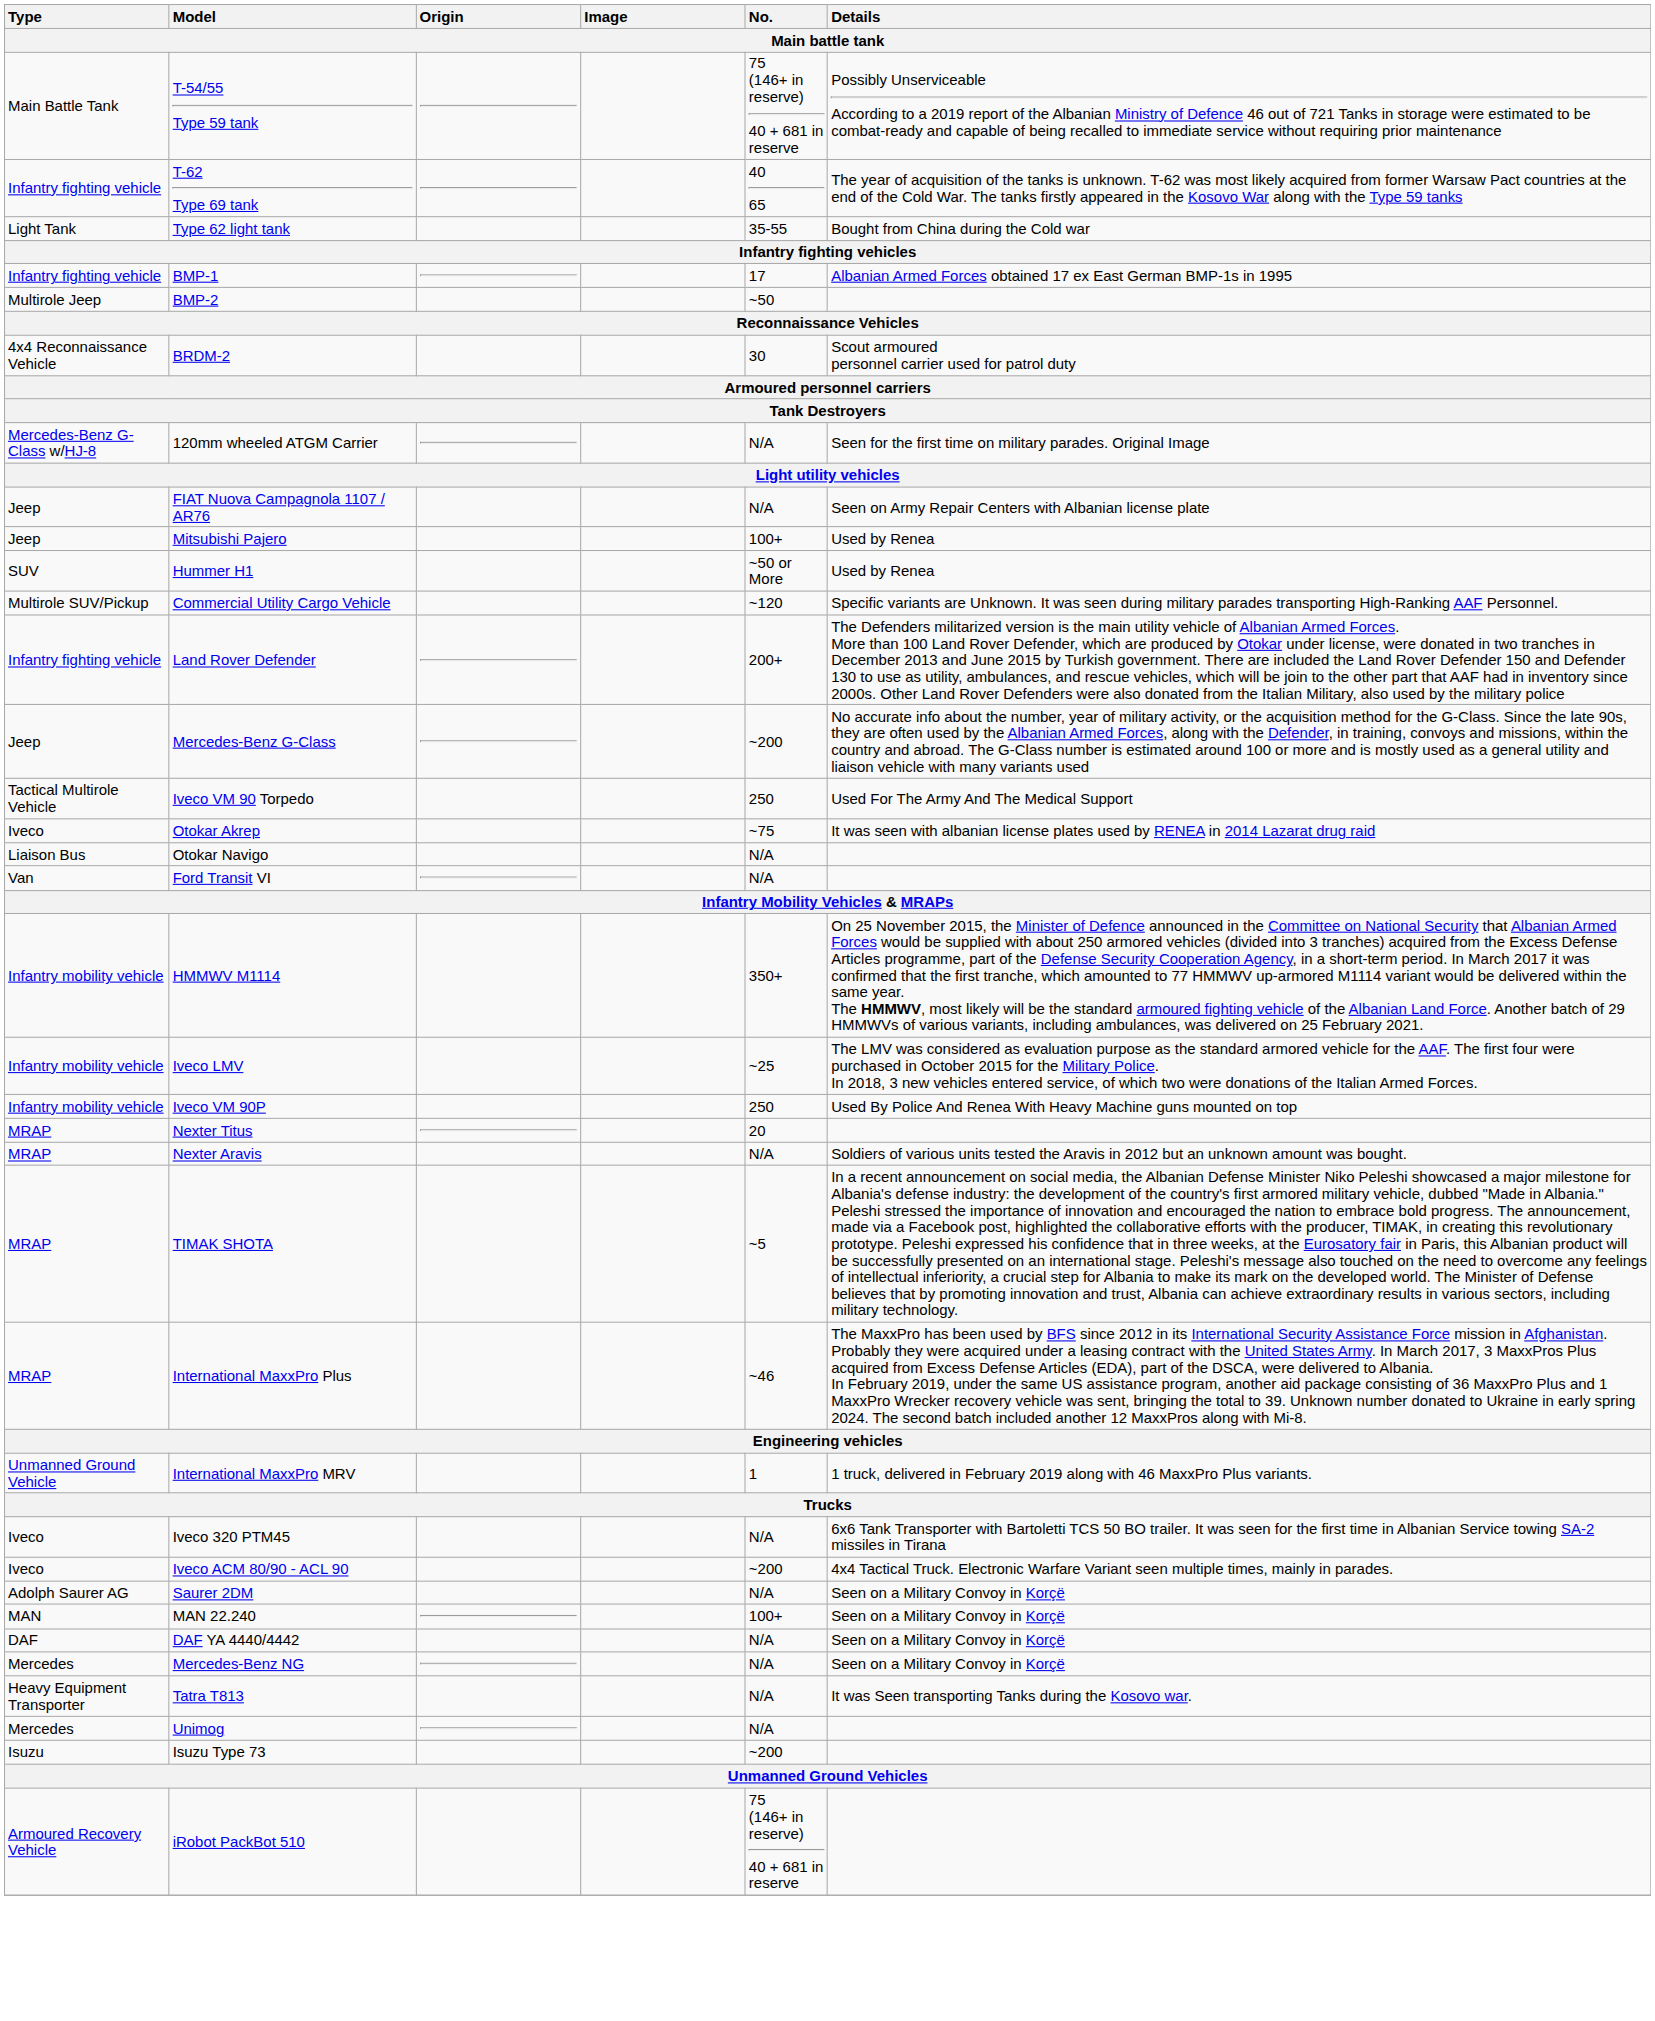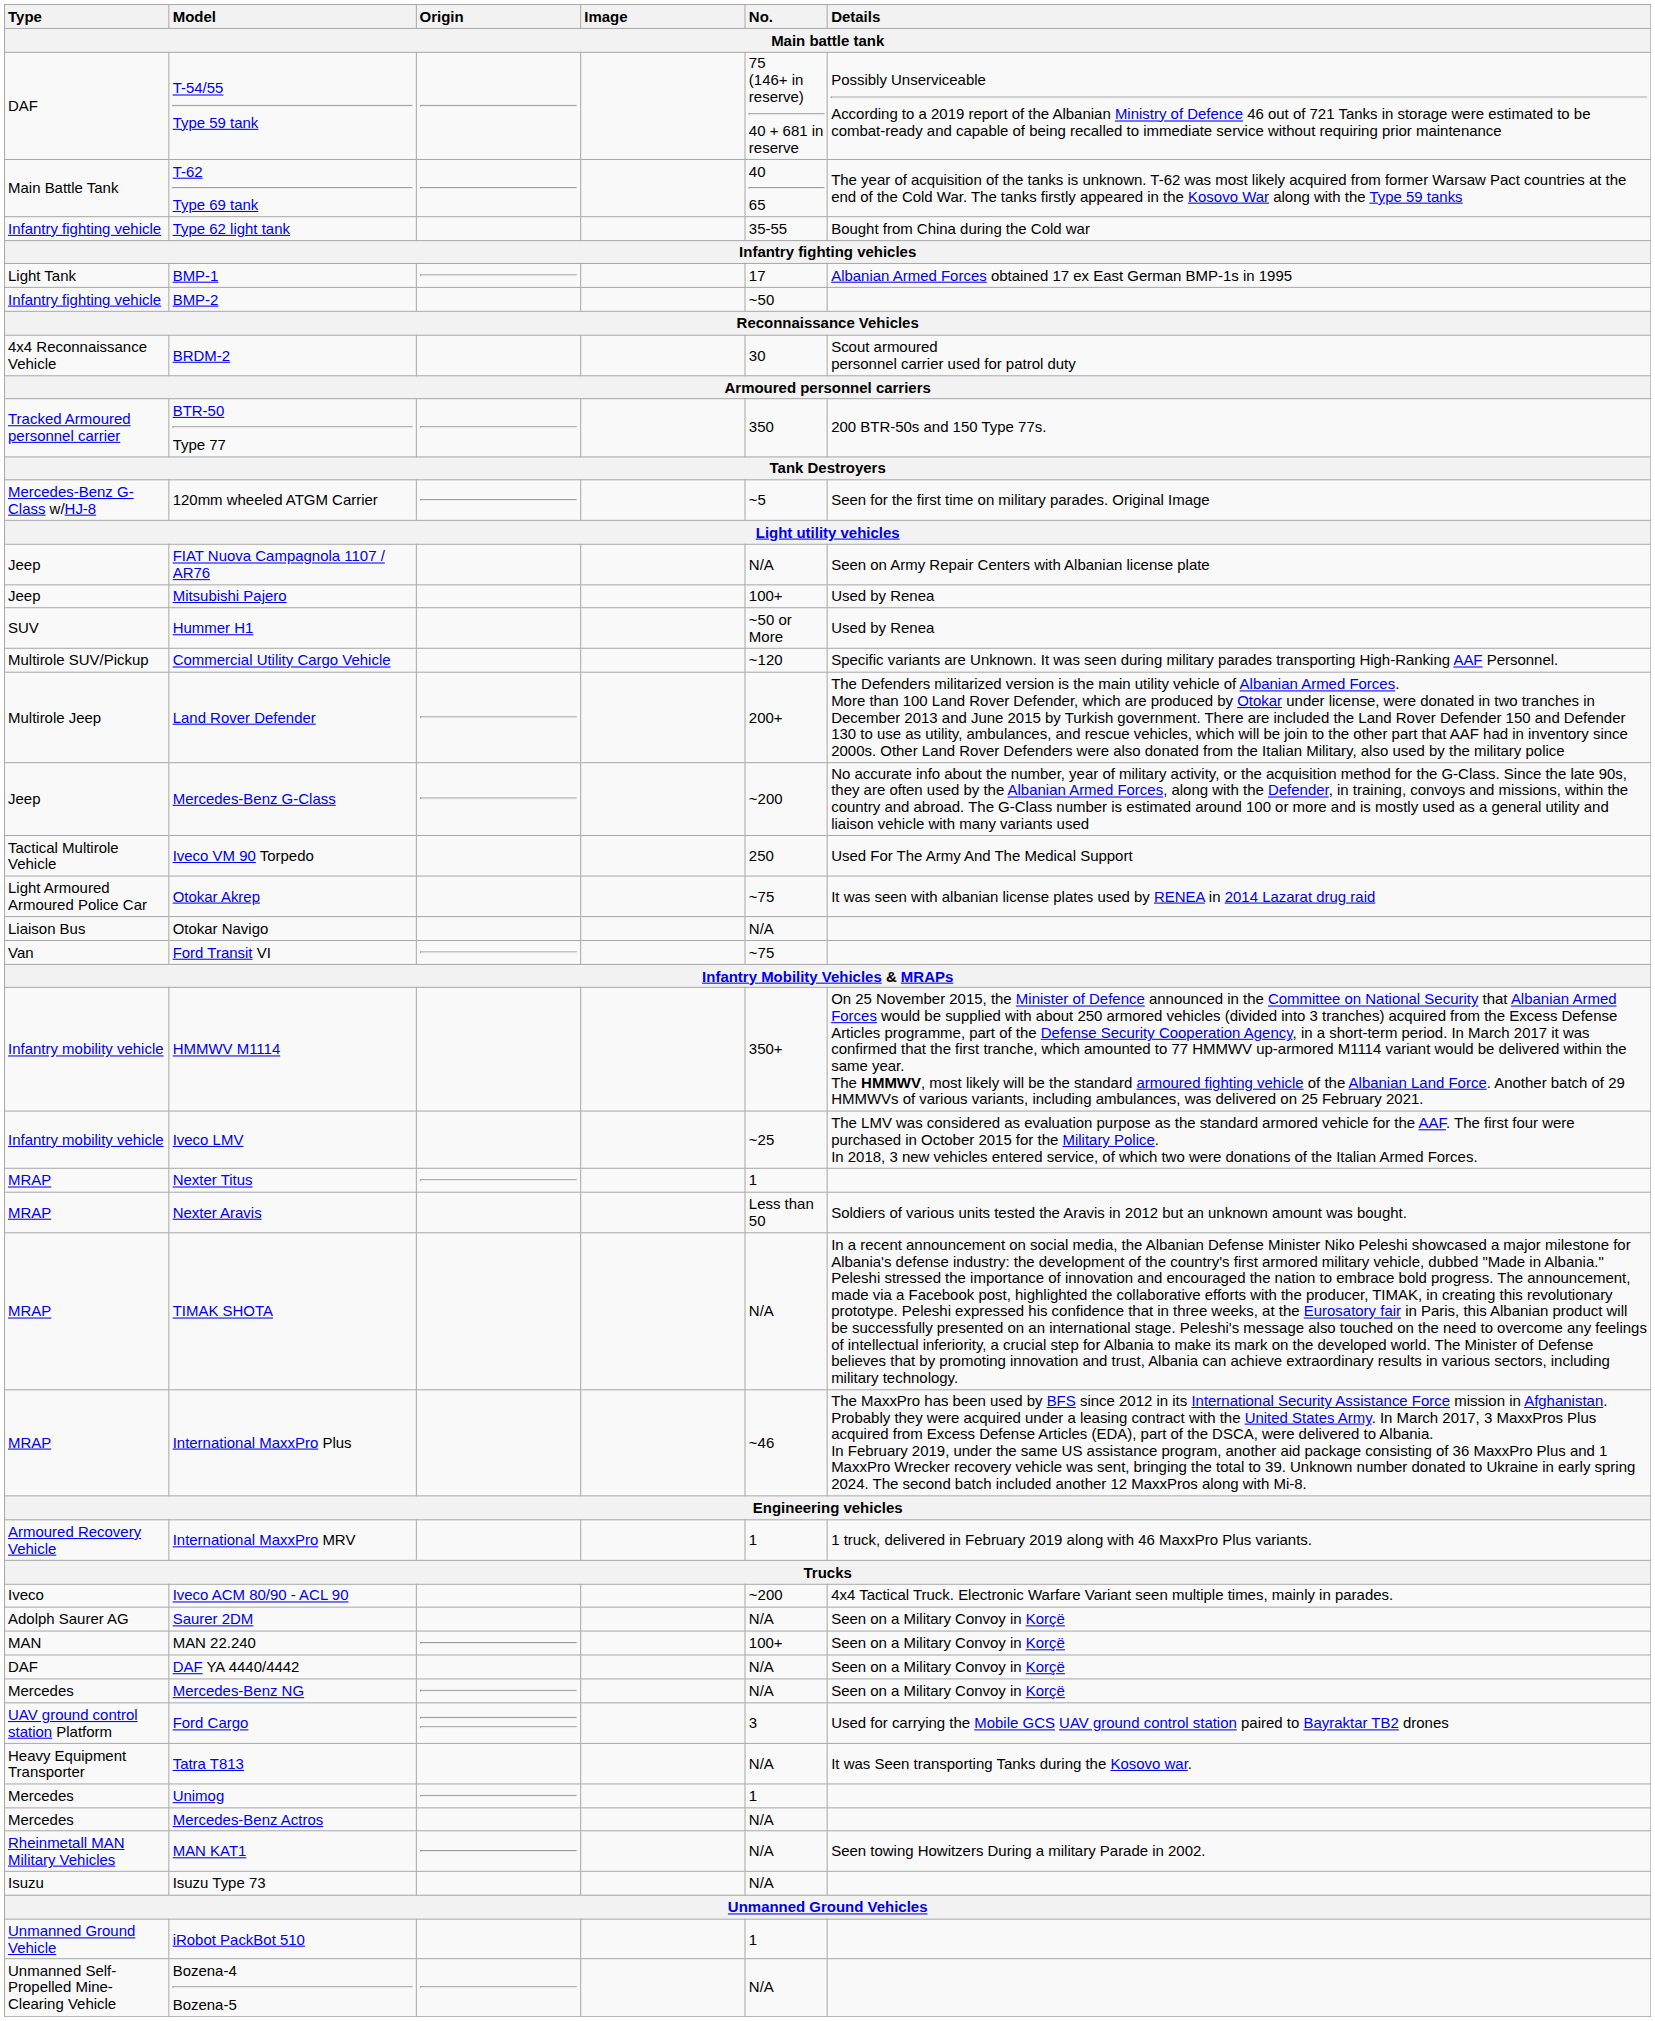T-54/55 Type 59 tank | Type: Main Battle Tank -> DAF
T-62 Type 69 tank | Type: Infantry fighting vehicle -> Main Battle Tank
Type 62 light tank | Type: Light Tank -> Infantry fighting vehicle
BMP-1 | Type: Infantry fighting vehicle -> Light Tank
BMP-2 | Type: Multirole Jeep -> Infantry fighting vehicle
+ row: Tracked Armoured personnel carrier | BTR-50 Type 77 | 350 | 200 BTR-50s and 150 Type 77s.
120mm wheeled ATGM Carrier | No.: N/A -> ~5
Land Rover Defender | Type: Infantry fighting vehicle -> Multirole Jeep
Otokar Akrep | Type: Iveco -> Light Armoured Armoured Police Car
Ford Transit VI | No.: N/A -> ~75
- row: Infantry mobility vehicle | Iveco VM 90P | 250 | Used By Police And Renea With Heavy Machine guns mounted on top
Nexter Titus | No.: 20 -> 1
Nexter Aravis | No.: N/A -> Less than 50
TIMAK SHOTA | No.: ~5 -> N/A
International MaxxPro MRV | Type: Unmanned Ground Vehicle -> Armoured Recovery Vehicle
- row: Iveco | Iveco 320 PTM45 | N/A | 6x6 Tank Transporter with Bartoletti TCS 50 BO trailer. It was seen for the first time in Albanian Service towing SA-2 missiles in Tirana
+ row: UAV ground control station Platform | Ford Cargo | 3 | Used for carrying the Mobile GCS UAV ground control station paired to Bayraktar TB2 drones
Unimog | No.: N/A -> 1
+ row: Mercedes | Mercedes-Benz Actros | N/A
+ row: Rheinmetall MAN Military Vehicles | MAN KAT1 | N/A | Seen towing Howitzers During a military Parade in 2002.
Isuzu Type 73 | No.: ~200 -> N/A
iRobot PackBot 510 | Type: Armoured Recovery Vehicle -> Unmanned Ground Vehicle
iRobot PackBot 510 | No.: 75 (146+ in reserve) 40 + 681 in reserve -> 1
+ row: Unmanned Self-Propelled Mine-Clearing Vehicle | Bozena-4 Bozena-5 | N/A
